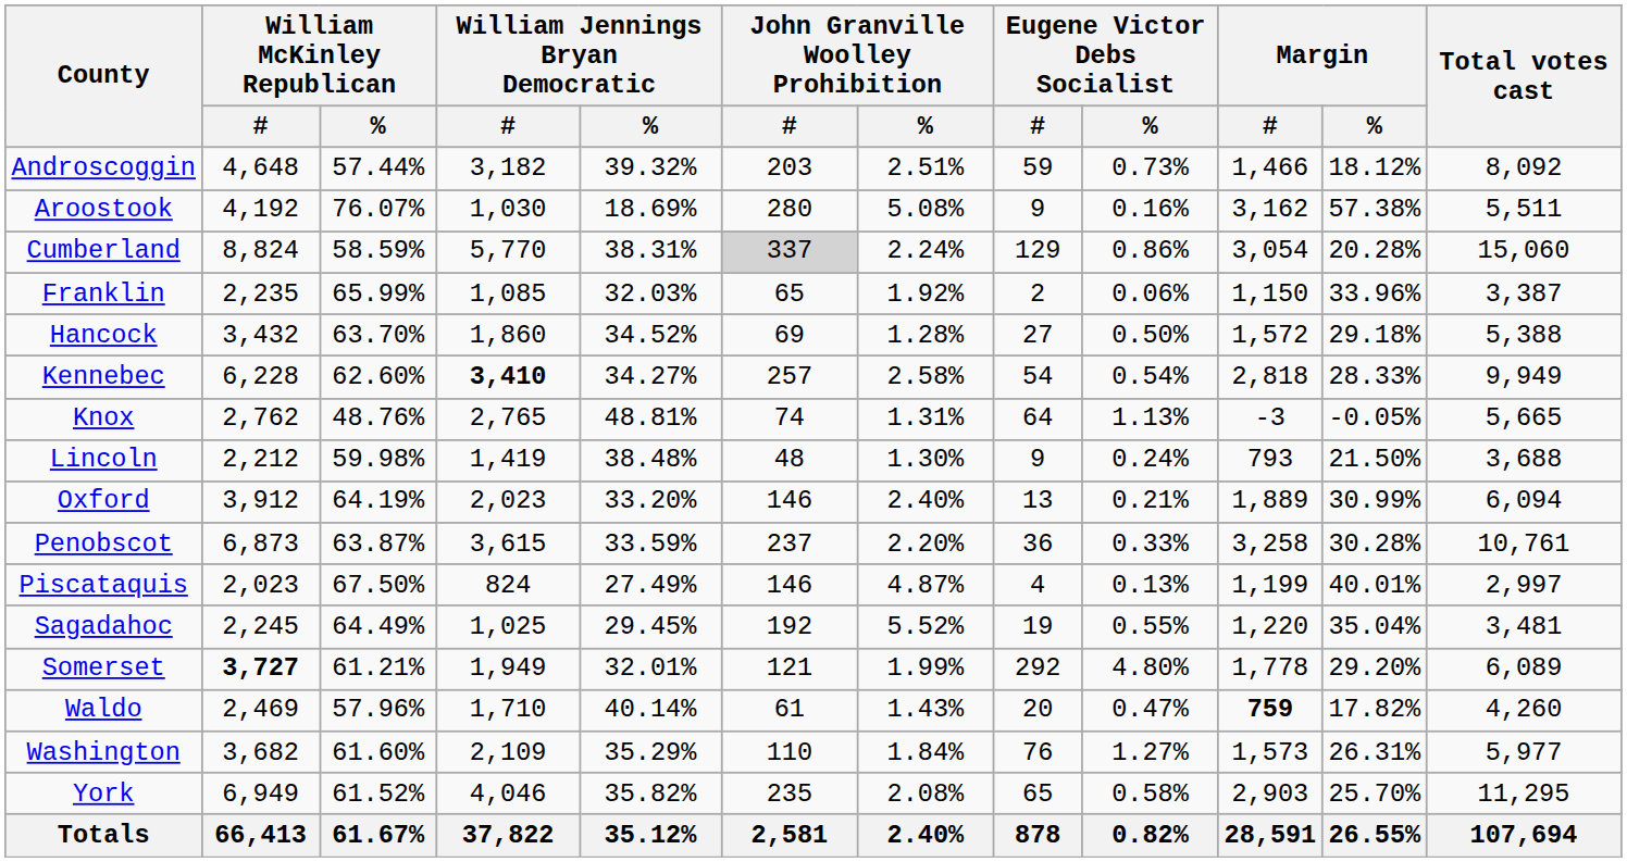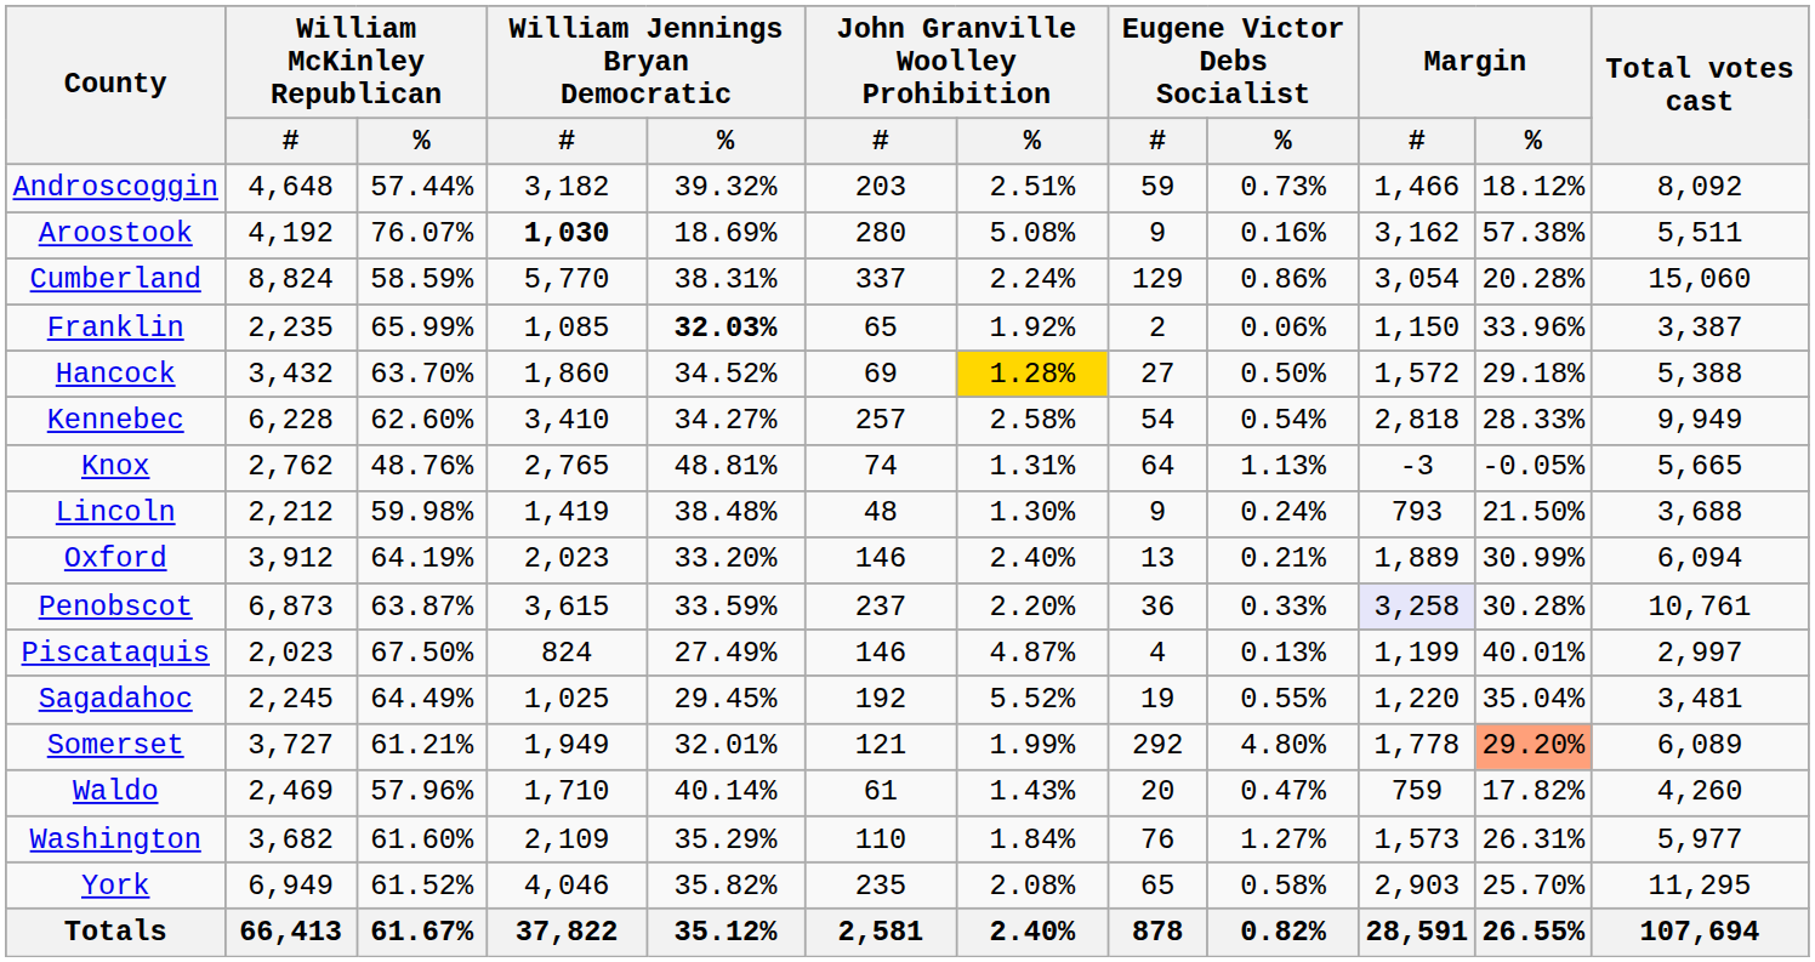Aroostook | William Jennings Bryan Democratic / #: normal -> bold
Cumberland | John Granville Woolley Prohibition / #: lightgrey background -> no background
Franklin | William Jennings Bryan Democratic / %: normal -> bold
Hancock | John Granville Woolley Prohibition / %: no background -> gold background
Kennebec | William Jennings Bryan Democratic / #: bold -> normal
Penobscot | Margin / #: no background -> lavender background
Somerset | William McKinley Republican / #: bold -> normal
Somerset | Margin / %: no background -> lightsalmon background
Waldo | Margin / #: bold -> normal
